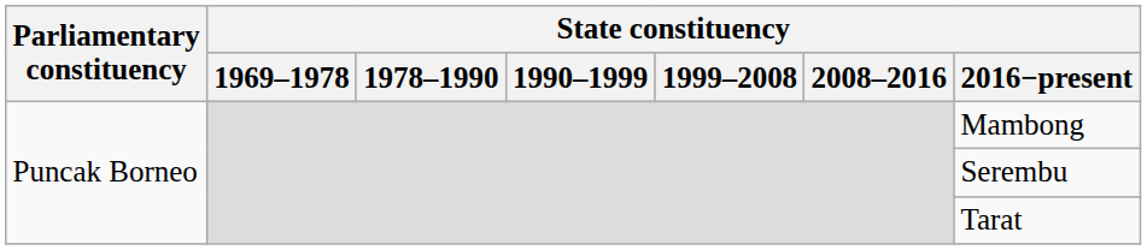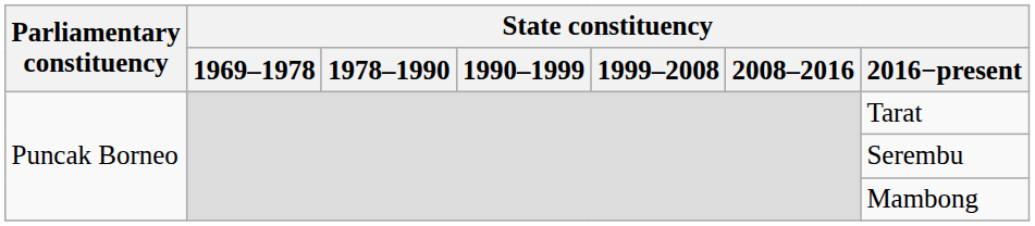row 3 | State constituency / 2016−present: Mambong -> Tarat
row 5 | State constituency / 2016−present: Tarat -> Mambong
